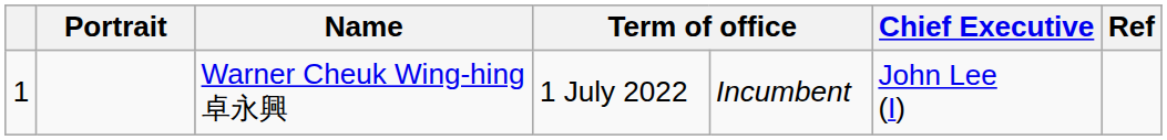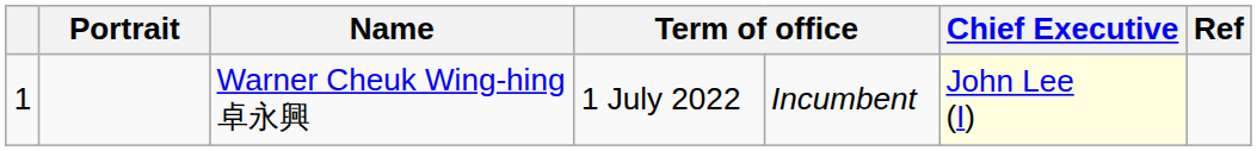Warner Cheuk Wing-hing 卓永興 | Chief Executive: no background -> lightyellow background
